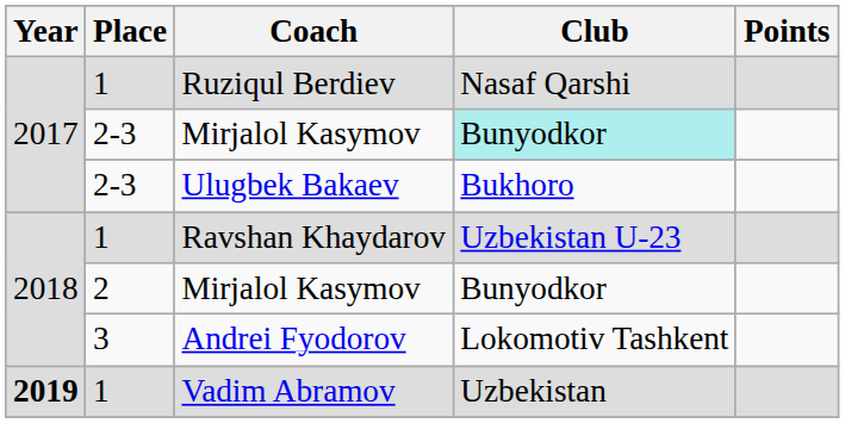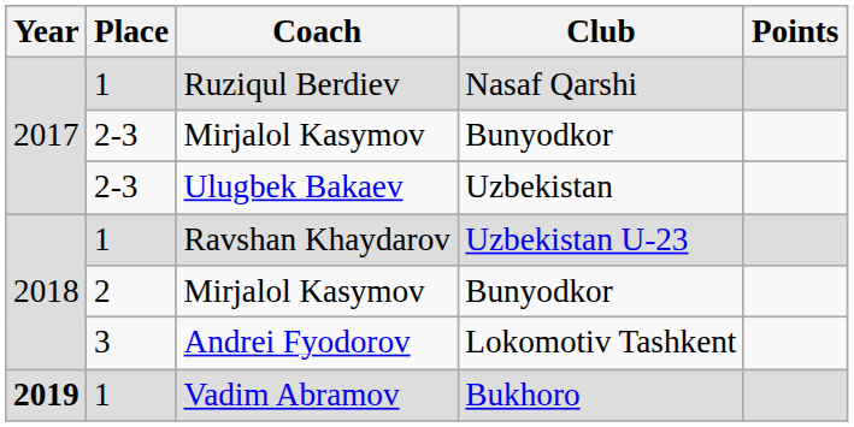2-3 / Mirjalol Kasymov | Club: paleturquoise background -> no background
Ulugbek Bakaev | Club: Bukhoro -> Uzbekistan
Vadim Abramov | Club: Uzbekistan -> Bukhoro
